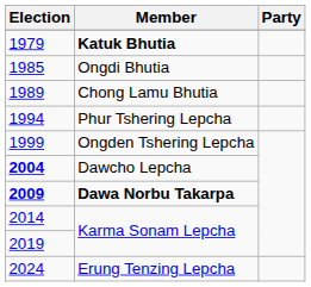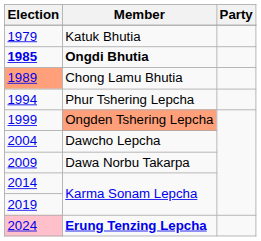Katuk Bhutia | Member: bold -> normal
Ongdi Bhutia | Election: normal -> bold
Ongdi Bhutia | Member: normal -> bold
Chong Lamu Bhutia | Election: no background -> lightsalmon background
Ongden Tshering Lepcha | Member: no background -> lightsalmon background
Dawcho Lepcha | Election: bold -> normal
Dawa Norbu Takarpa | Election: bold -> normal
Dawa Norbu Takarpa | Member: bold -> normal
Erung Tenzing Lepcha | Election: no background -> pink background
Erung Tenzing Lepcha | Member: normal -> bold
